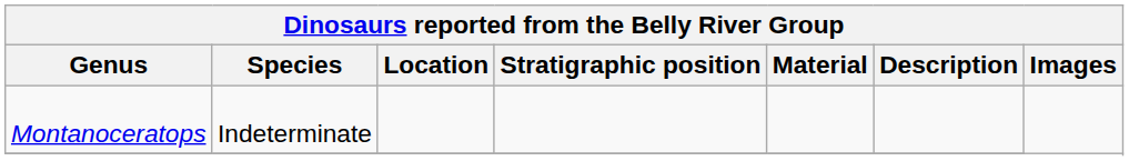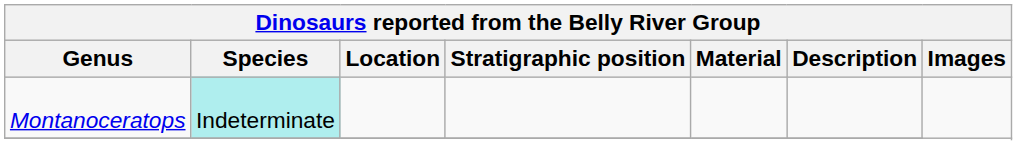Montanoceratops | Species: no background -> paleturquoise background
